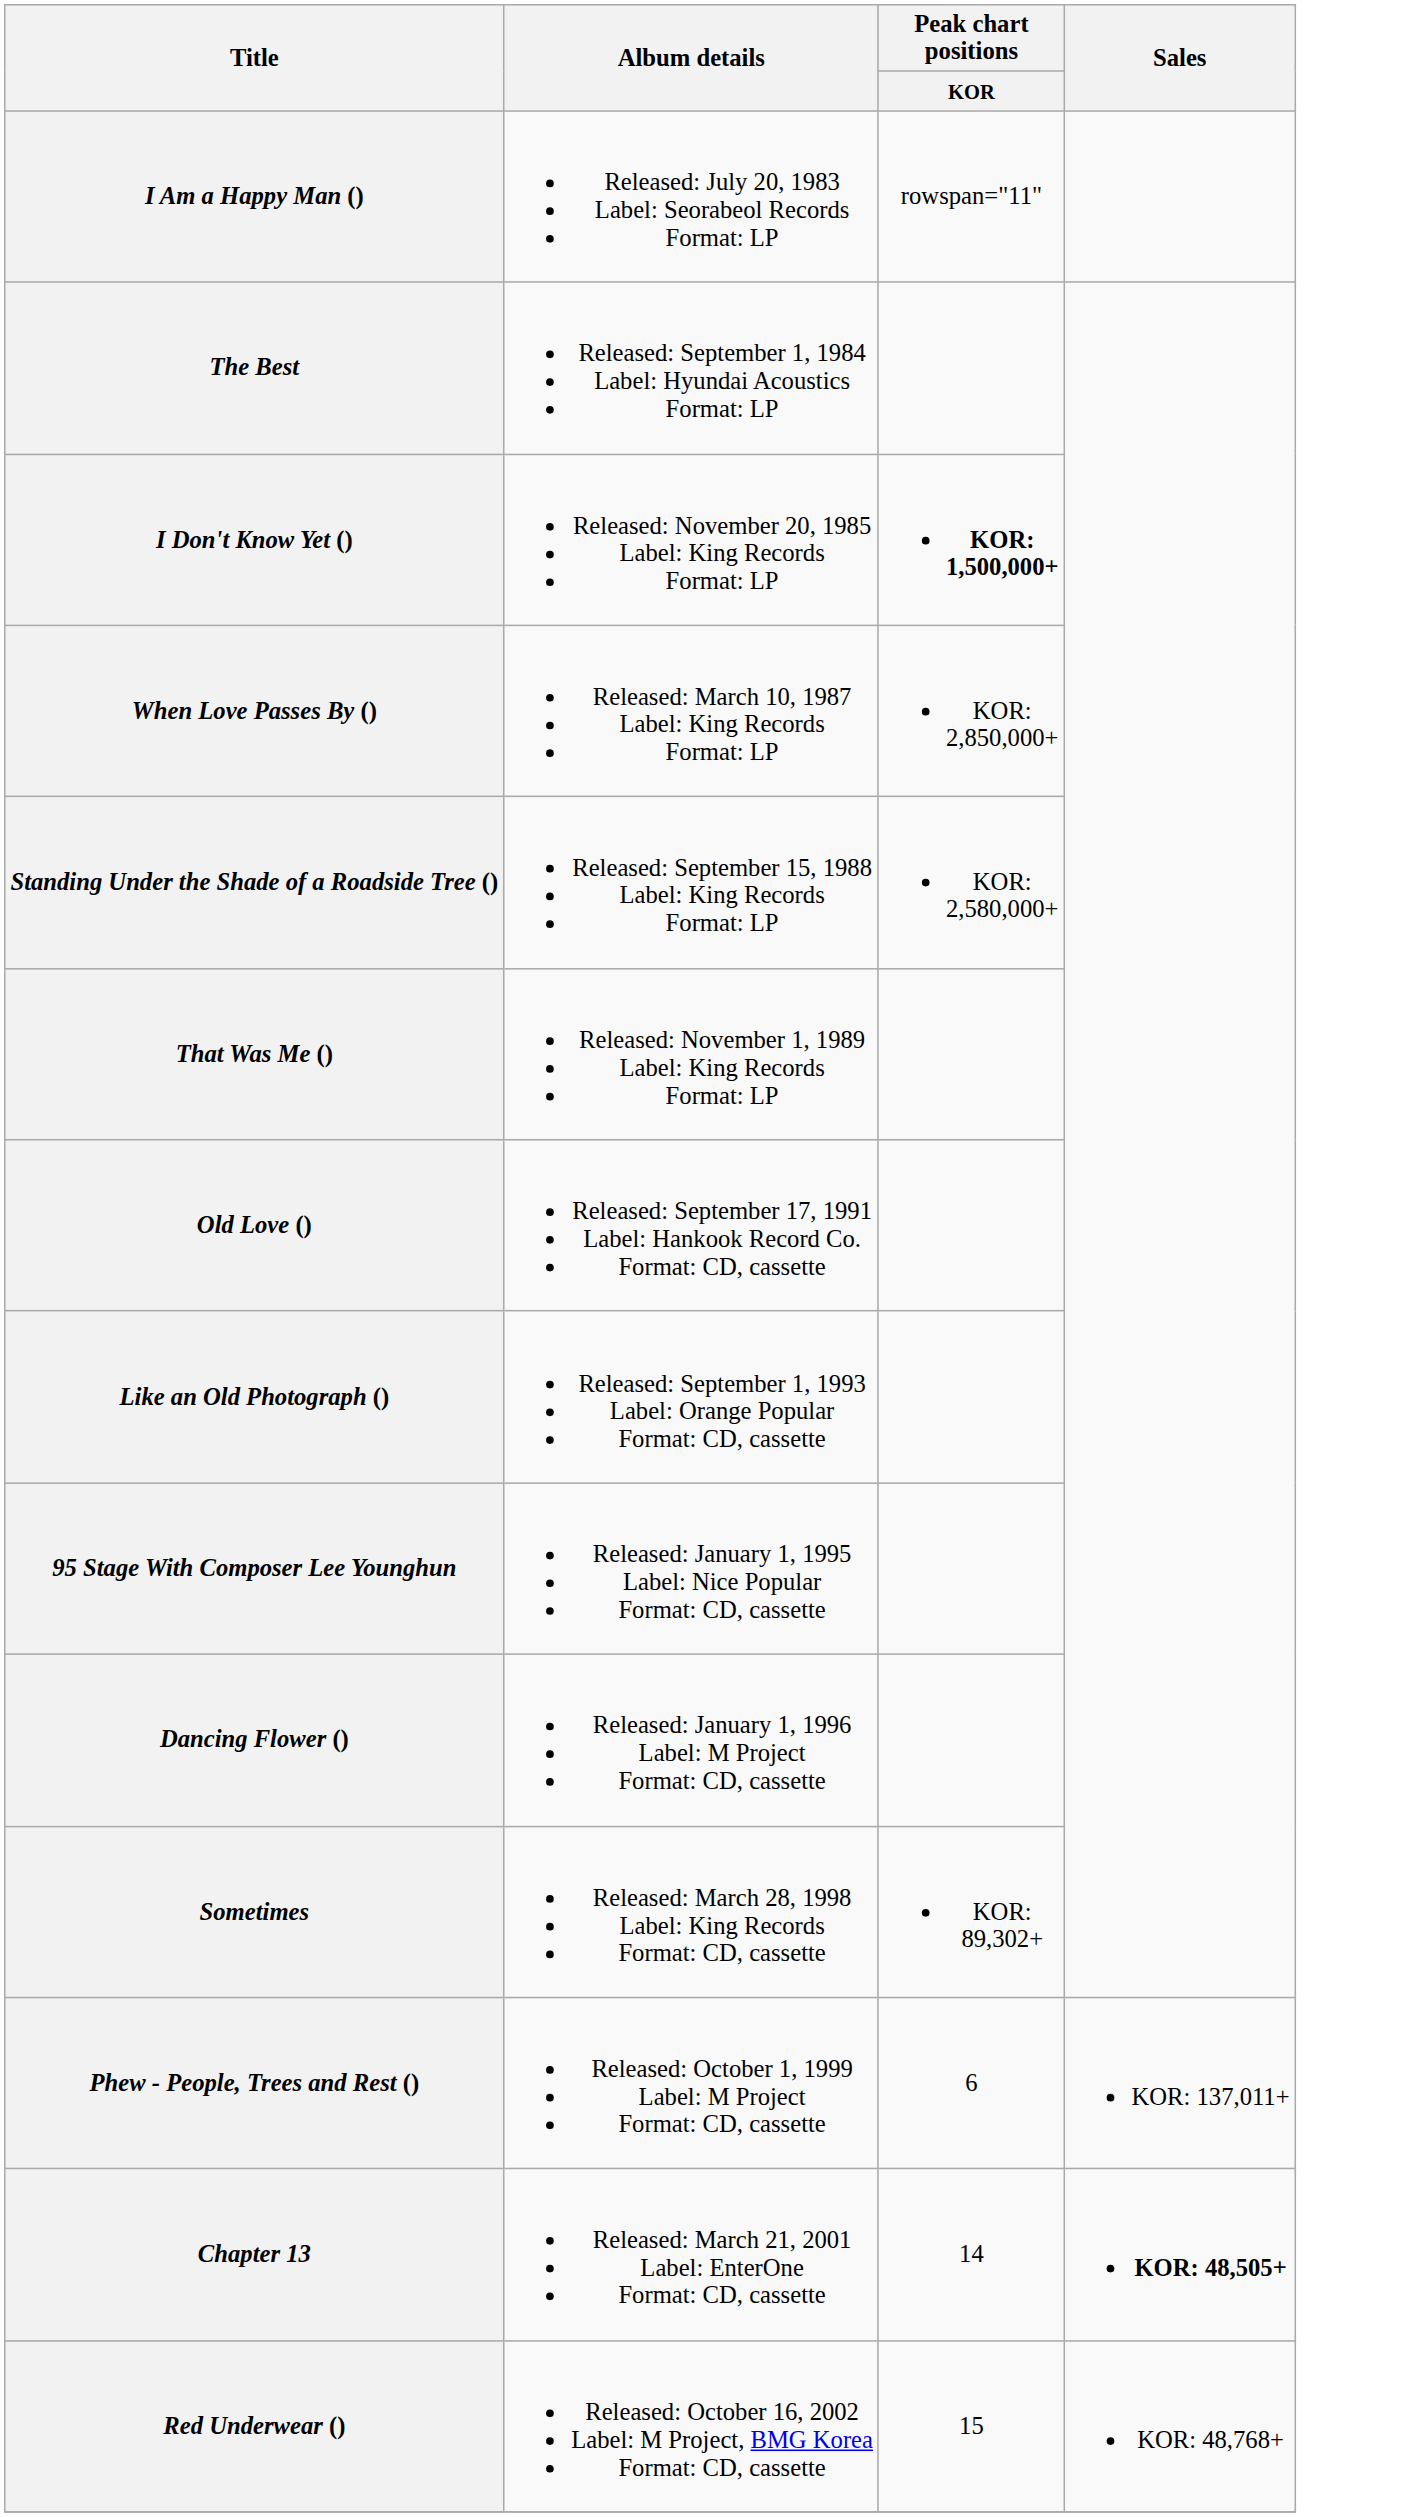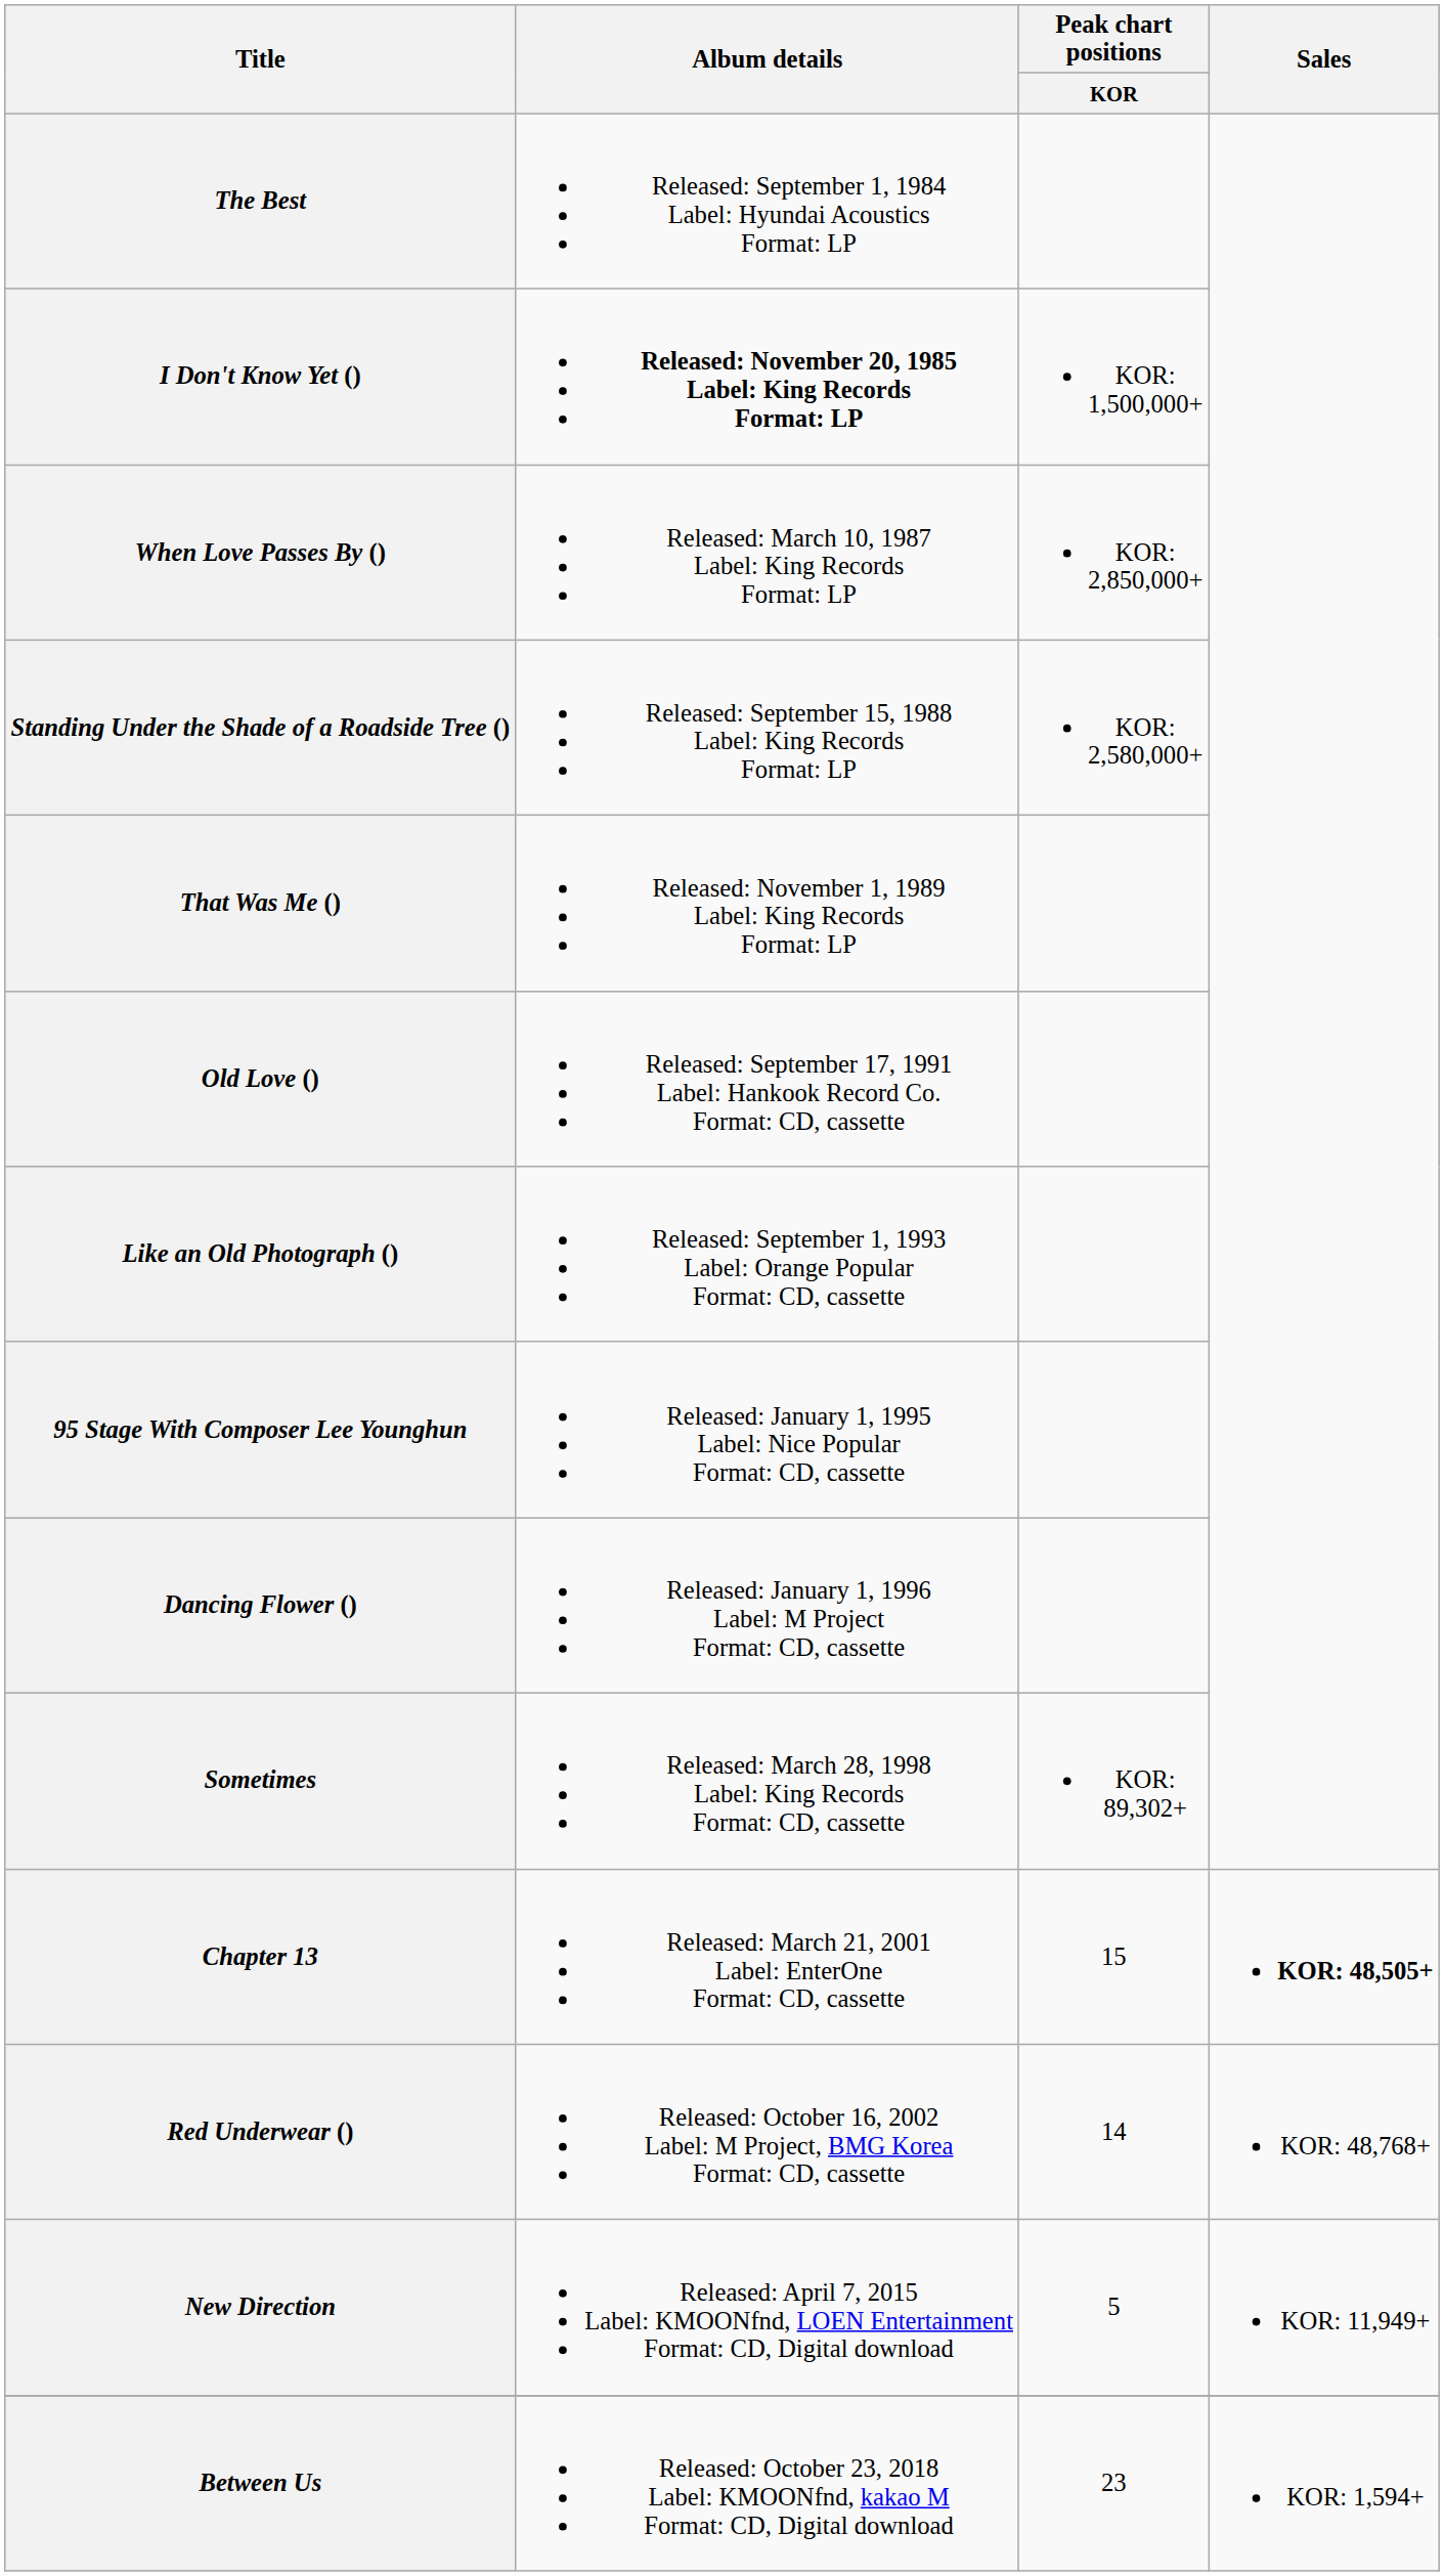- row: I Am a Happy Man () | Released: July 20, 1983 Label: Seorabeol Records Format: LP | rowspan="11"
I Don't Know Yet () | Album details: normal -> bold
I Don't Know Yet () | Peak chart positions / KOR: bold -> normal
- row: Phew - People, Trees and Rest () | Released: October 1, 1999 Label: M Project Format: CD, cassette | 6 | KOR: 137,011+
Chapter 13 | Peak chart positions / KOR: 14 -> 15
Red Underwear () | Peak chart positions / KOR: 15 -> 14
+ row: New Direction | Released: April 7, 2015 Label: KMOONfnd, LOEN Entertainment Format: CD, Digital download | 5 | KOR: 11,949+
+ row: Between Us | Released: October 23, 2018 Label: KMOONfnd, kakao M Format: CD, Digital download | 23 | KOR: 1,594+
